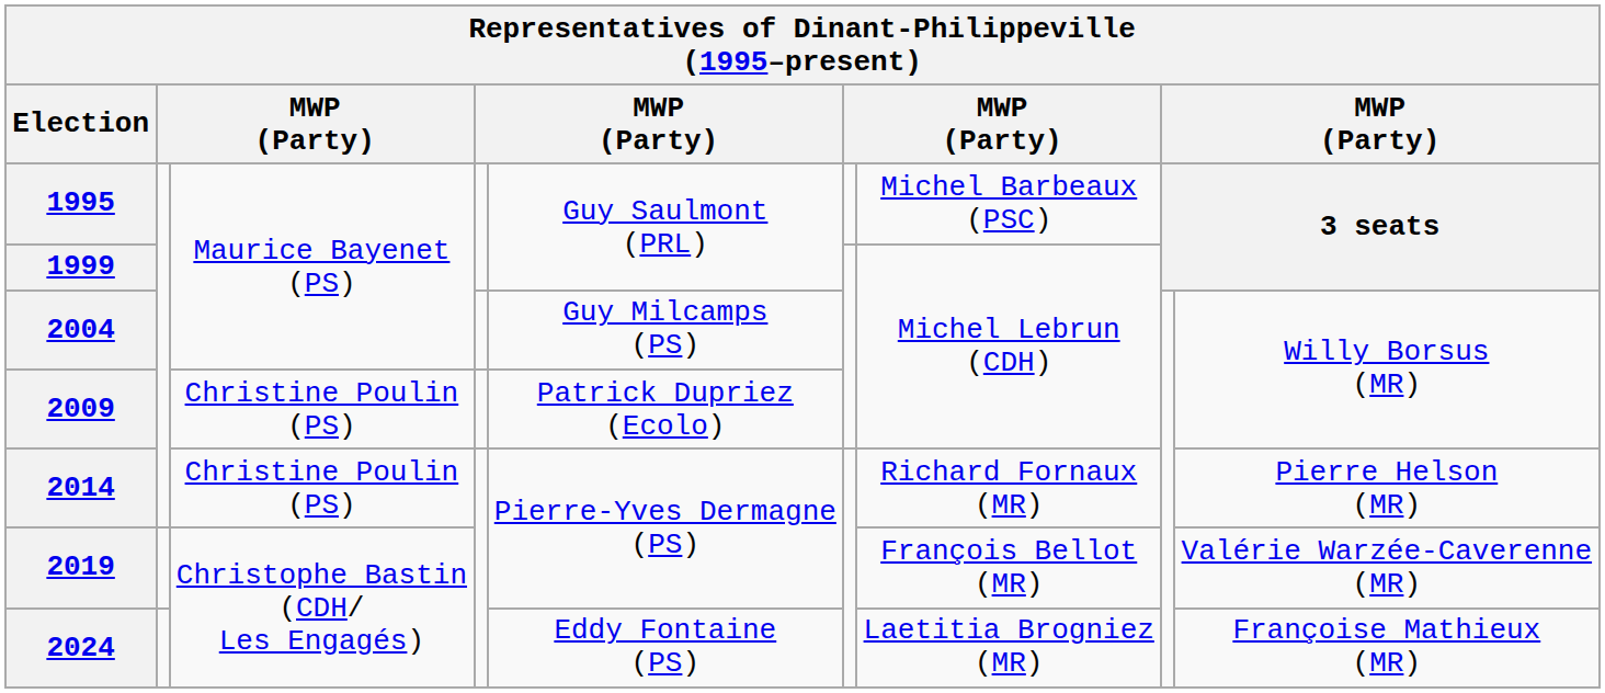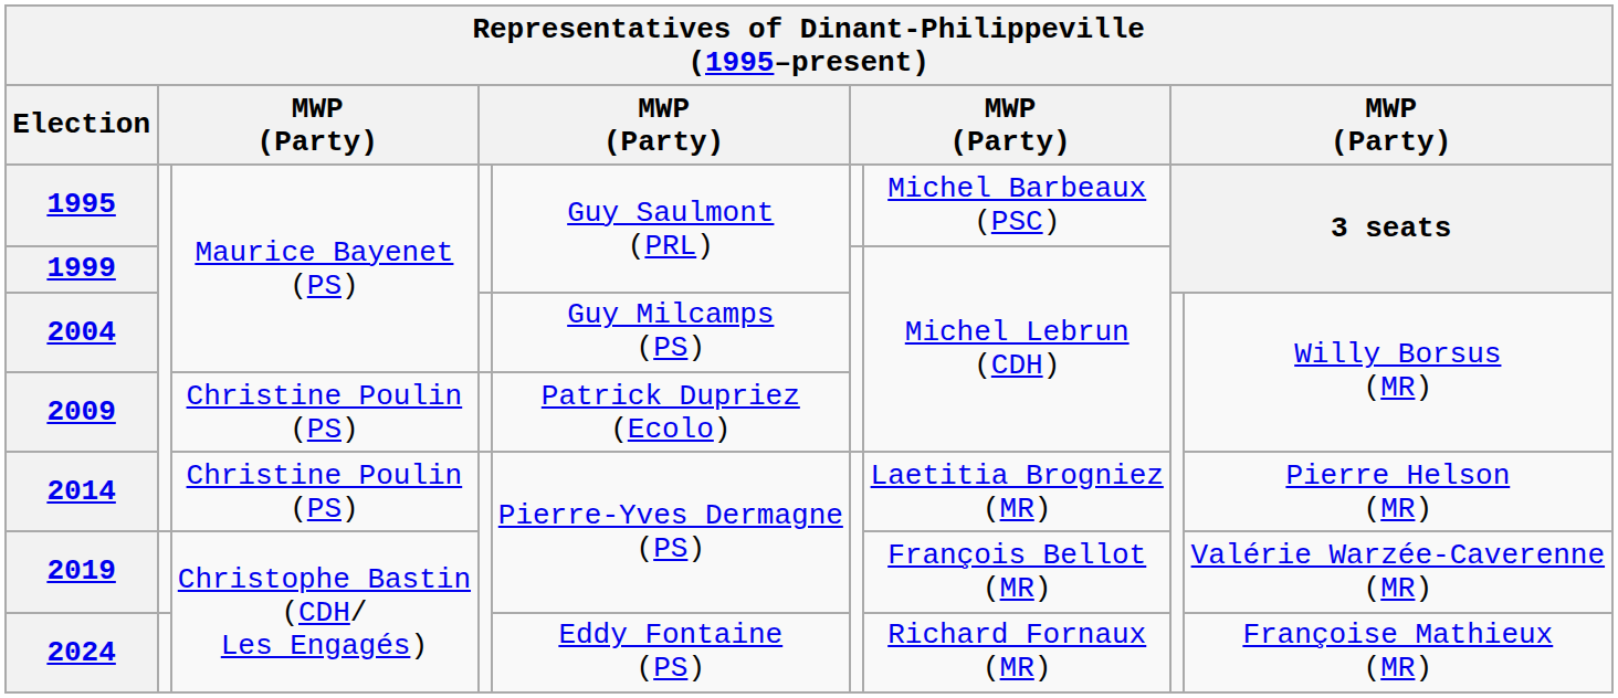2014 | column 7: Richard Fornaux (MR) -> Laetitia Brogniez (MR)
2024 | column 7: Laetitia Brogniez (MR) -> Richard Fornaux (MR)
